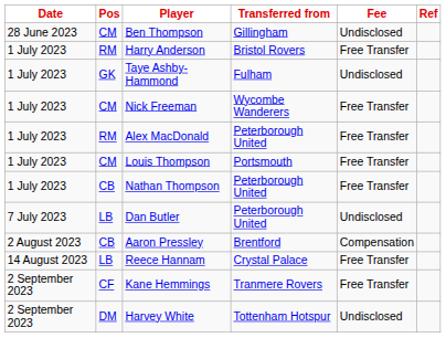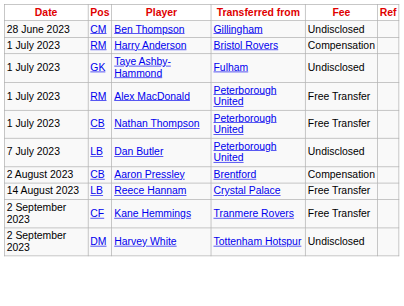Harry Anderson | Fee: Free Transfer -> Compensation
- row: 1 July 2023 | CM | Nick Freeman | Wycombe Wanderers | Free Transfer
- row: 1 July 2023 | CM | Louis Thompson | Portsmouth | Free Transfer
